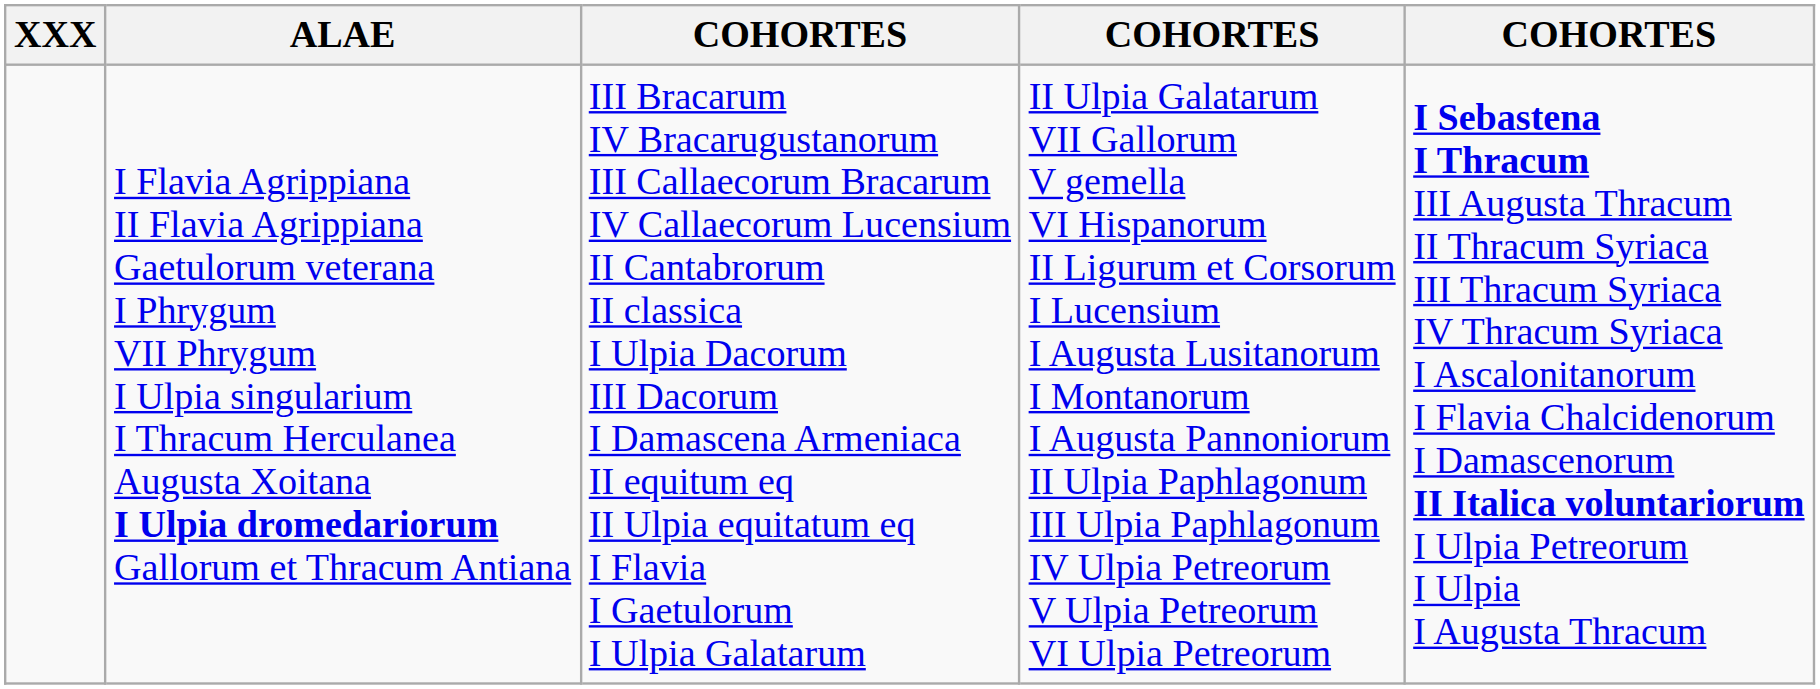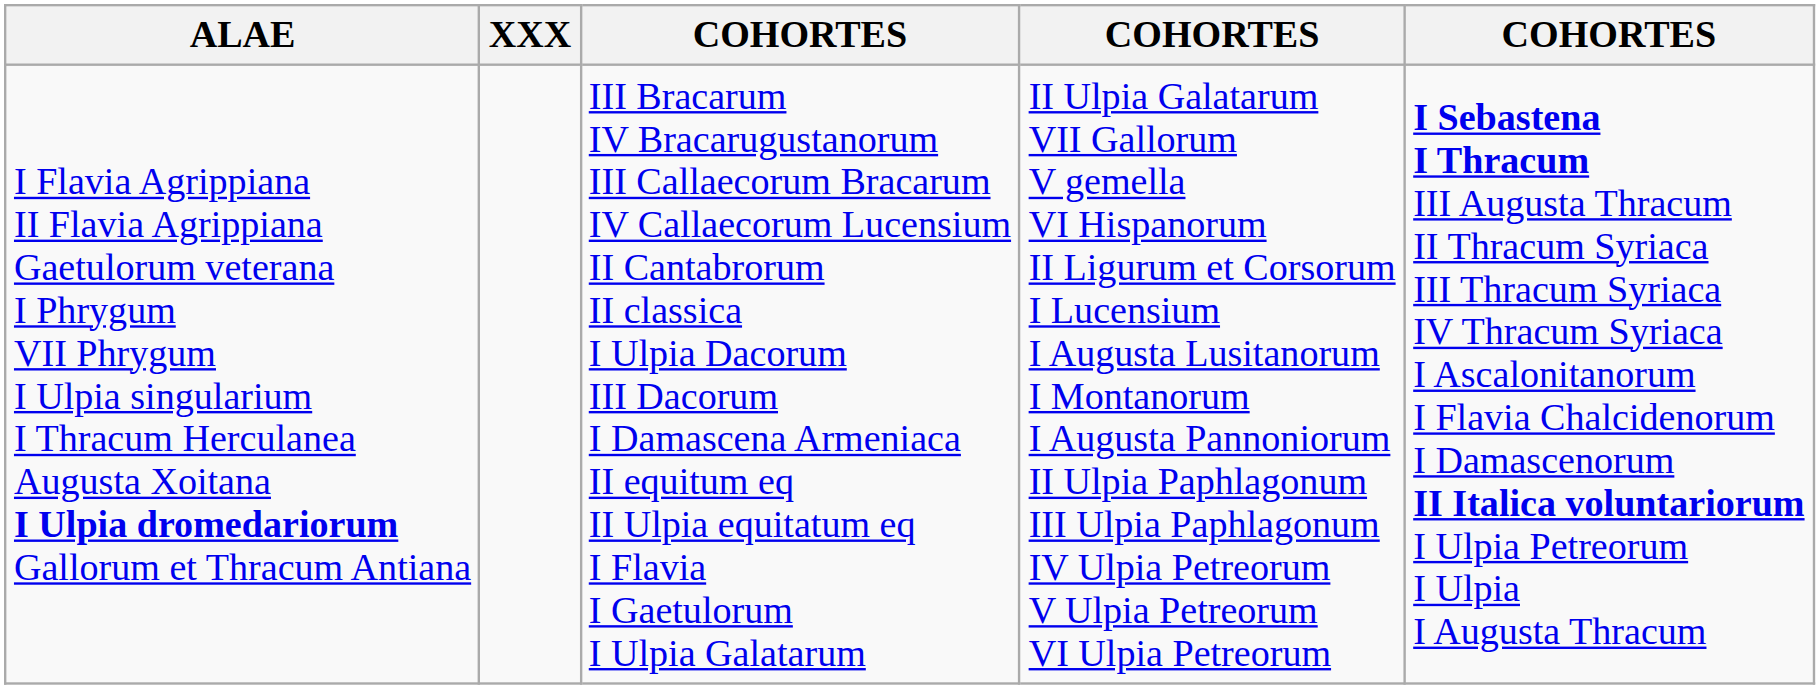columns swapped: ALAE <-> XXX
